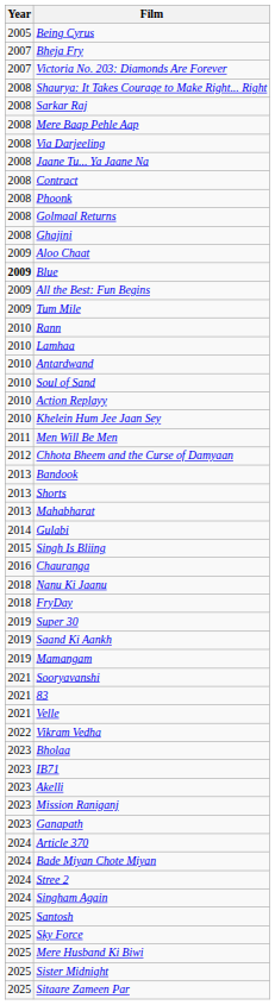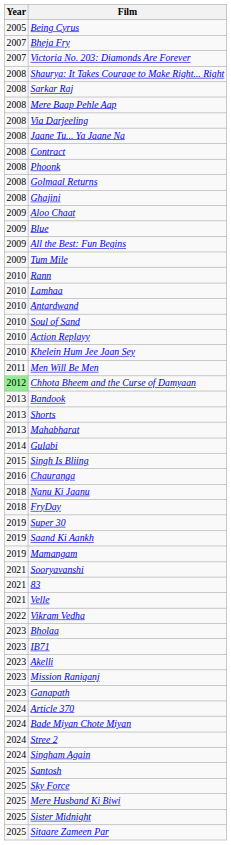Blue | Year: bold -> normal
Chhota Bheem and the Curse of Damyaan | Year: no background -> lightgreen background
